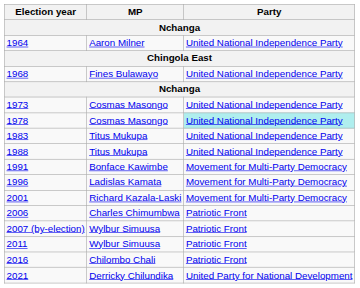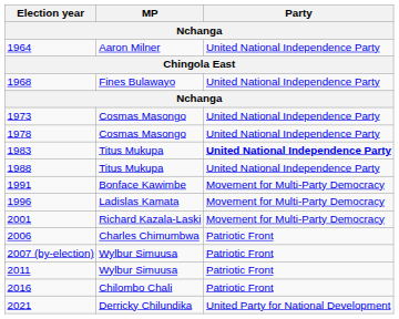1978 | Party: paleturquoise background -> no background
1983 | Party: normal -> bold
